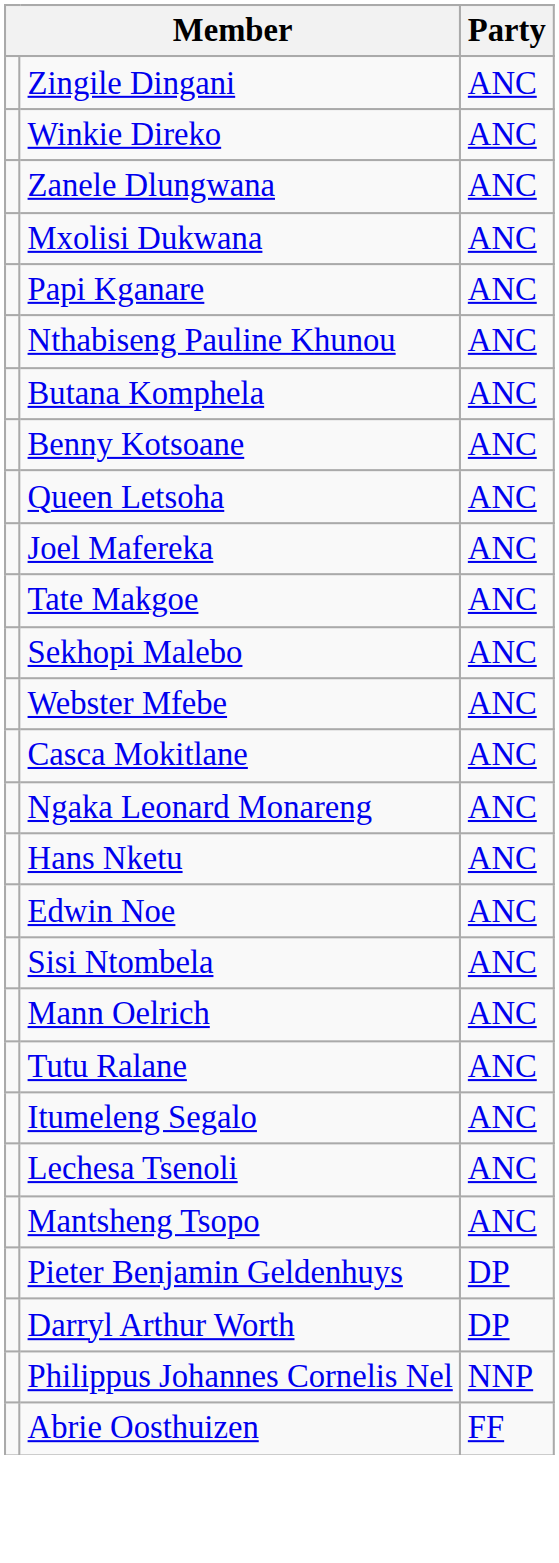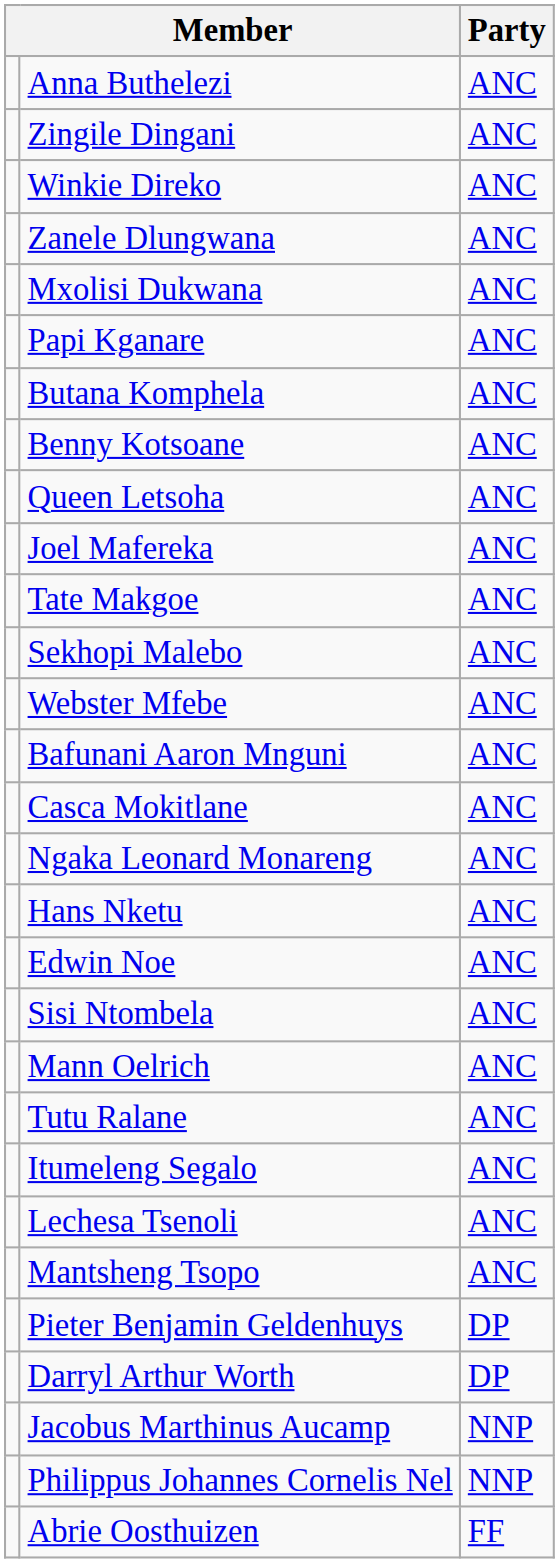+ row: Anna Buthelezi | ANC
- row: Nthabiseng Pauline Khunou | ANC
+ row: Bafunani Aaron Mnguni | ANC
+ row: Jacobus Marthinus Aucamp | NNP
